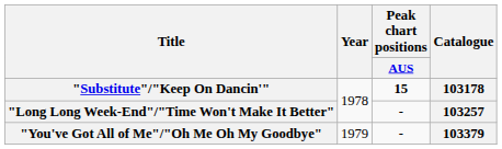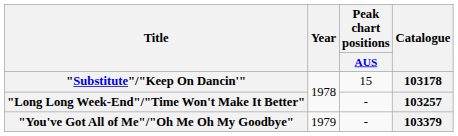"Substitute"/"Keep On Dancin'" | Peak chart positions / AUS: bold -> normal
